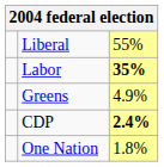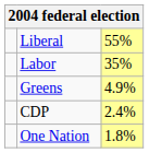Labor | column 3: bold -> normal
CDP | column 3: bold -> normal
